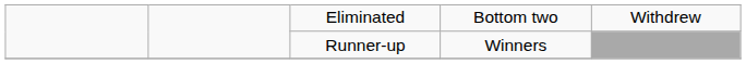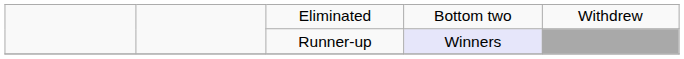Runner-up | column 4: no background -> lavender background
